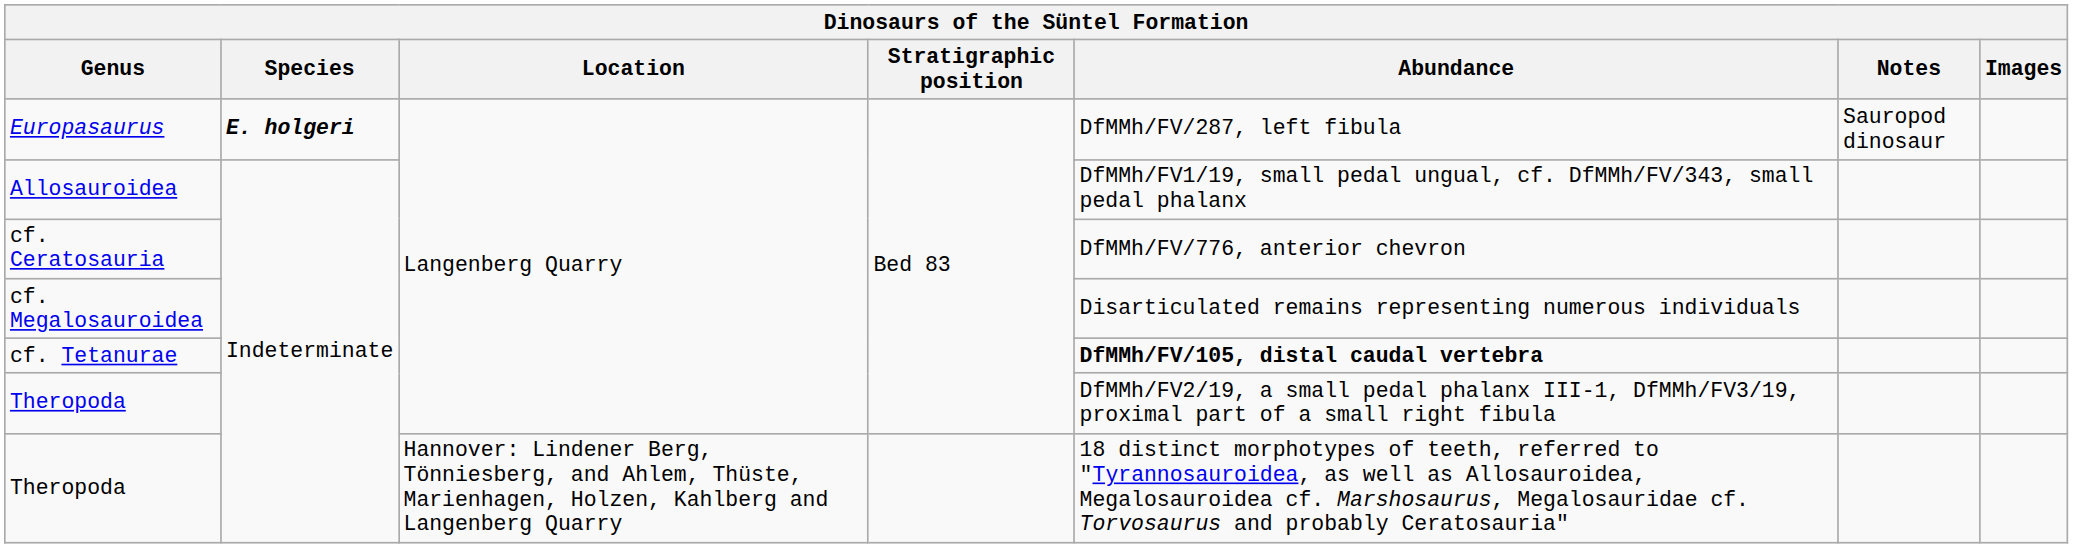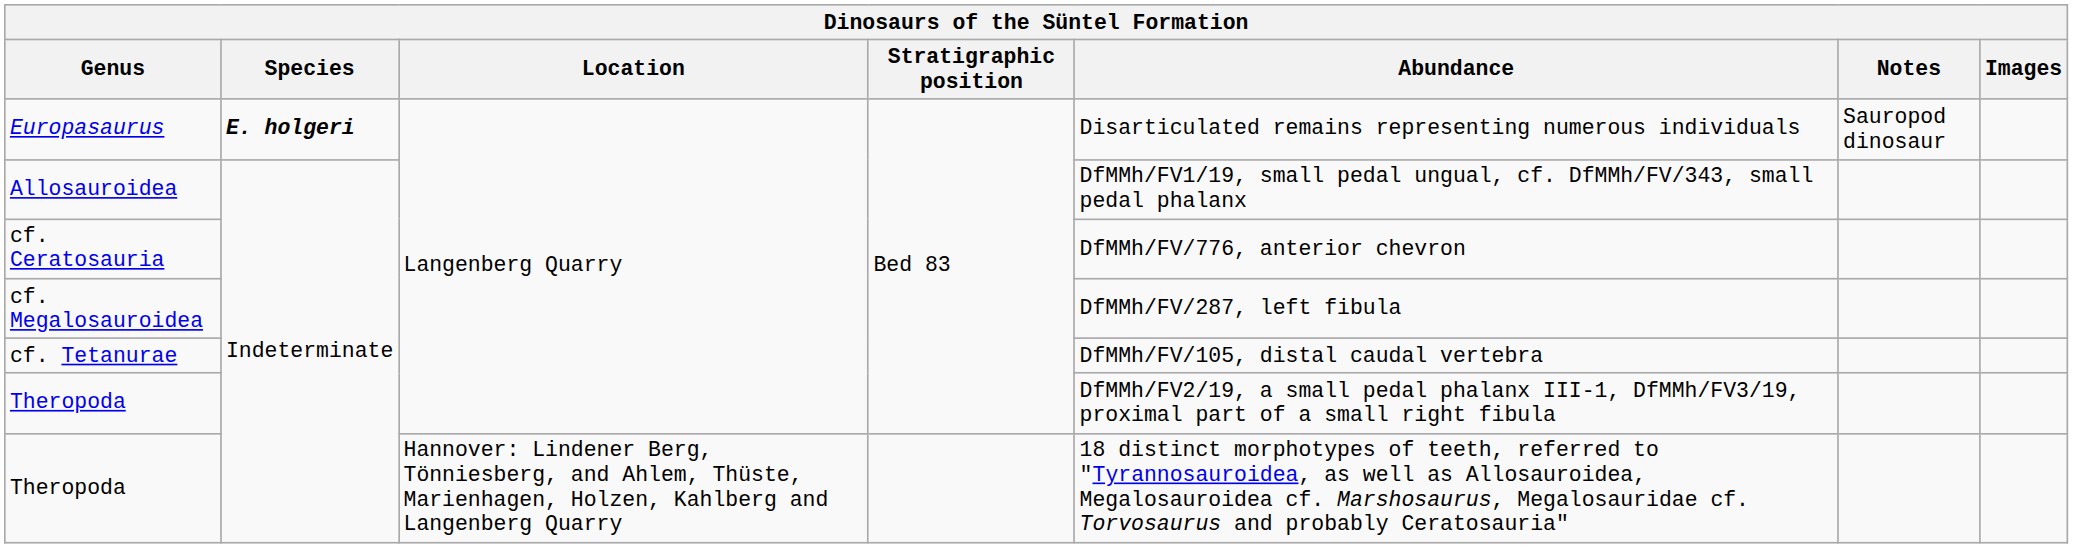Europasaurus | Abundance: DfMMh/FV/287, left fibula -> Disarticulated remains representing numerous individuals
cf. Megalosauroidea | Abundance: Disarticulated remains representing numerous individuals -> DfMMh/FV/287, left fibula
cf. Tetanurae | Abundance: bold -> normal
